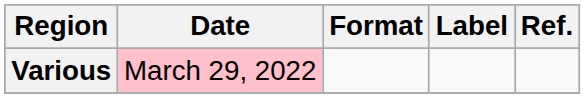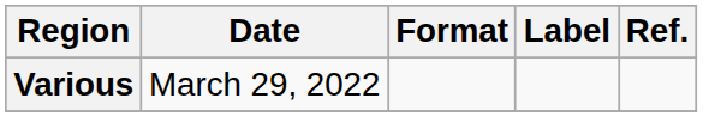Various | Date: pink background -> no background
